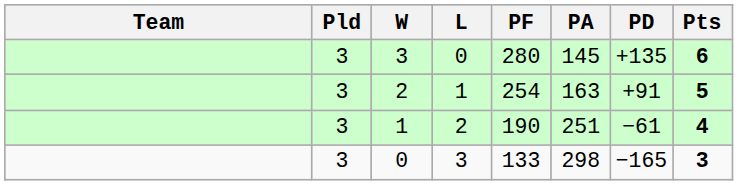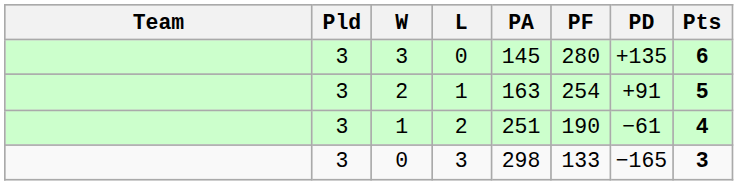columns swapped: PF <-> PA
